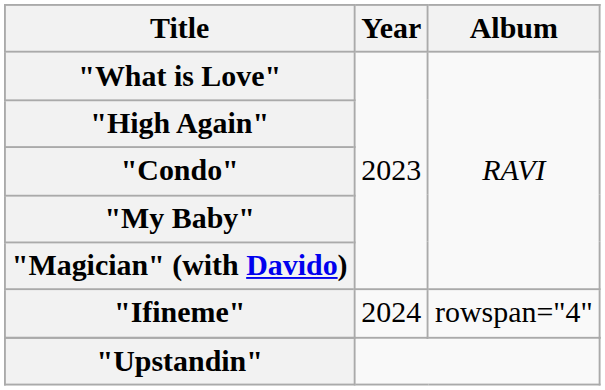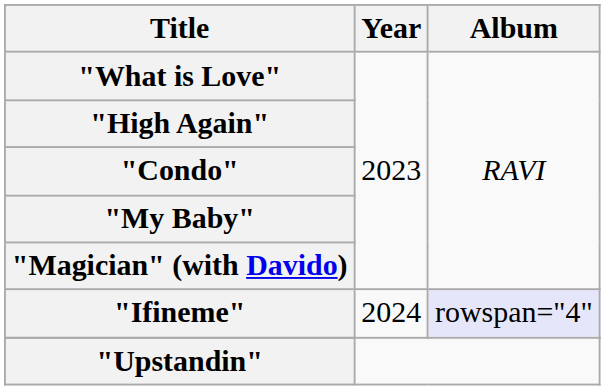"Ifineme" | Album: no background -> lavender background
